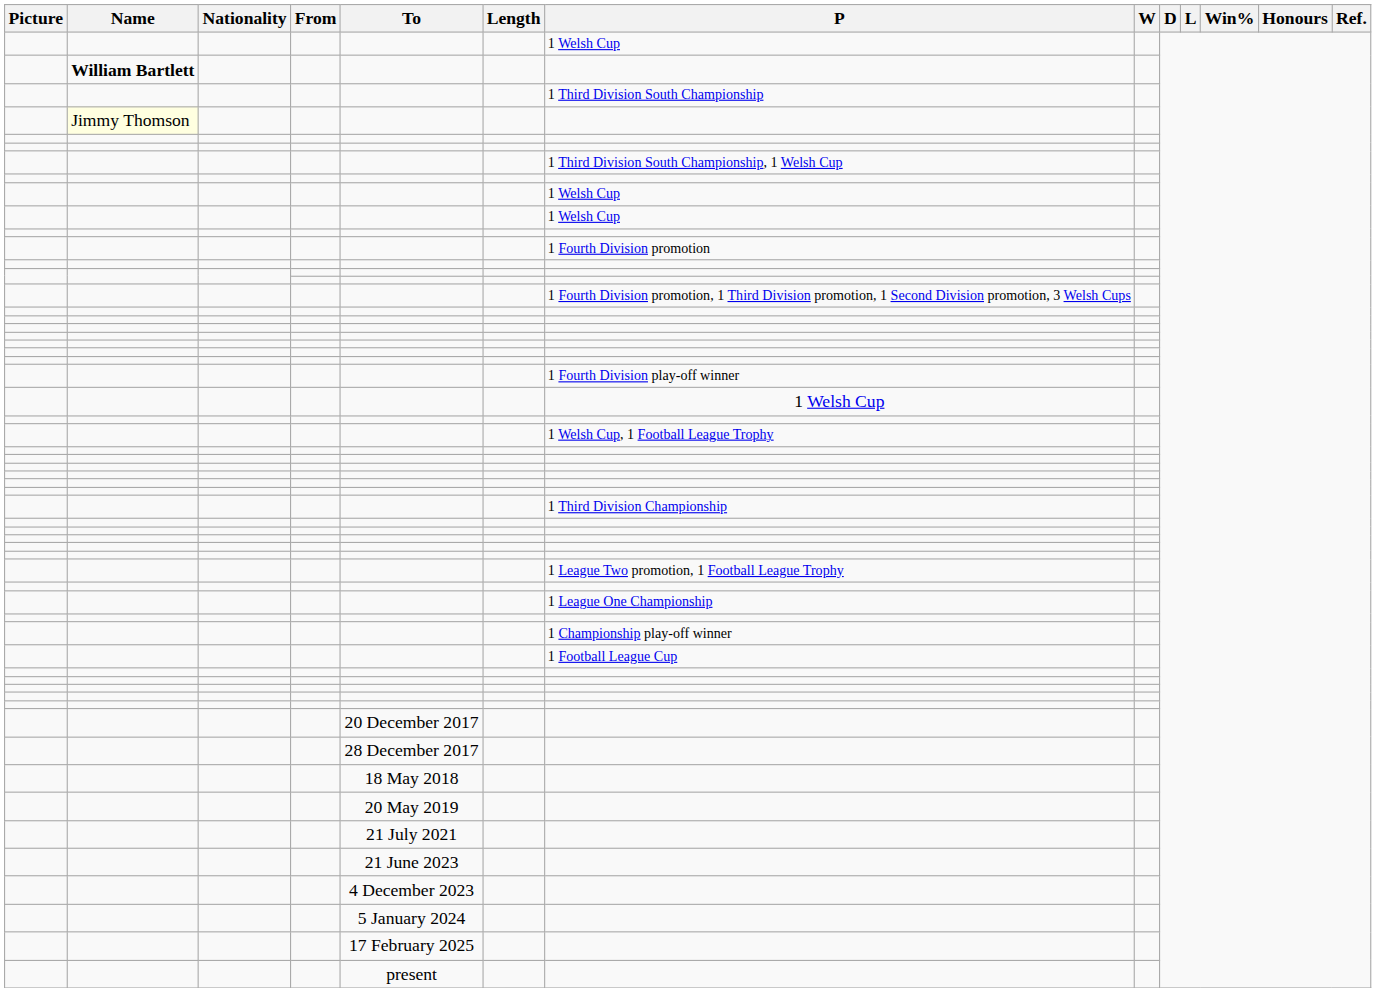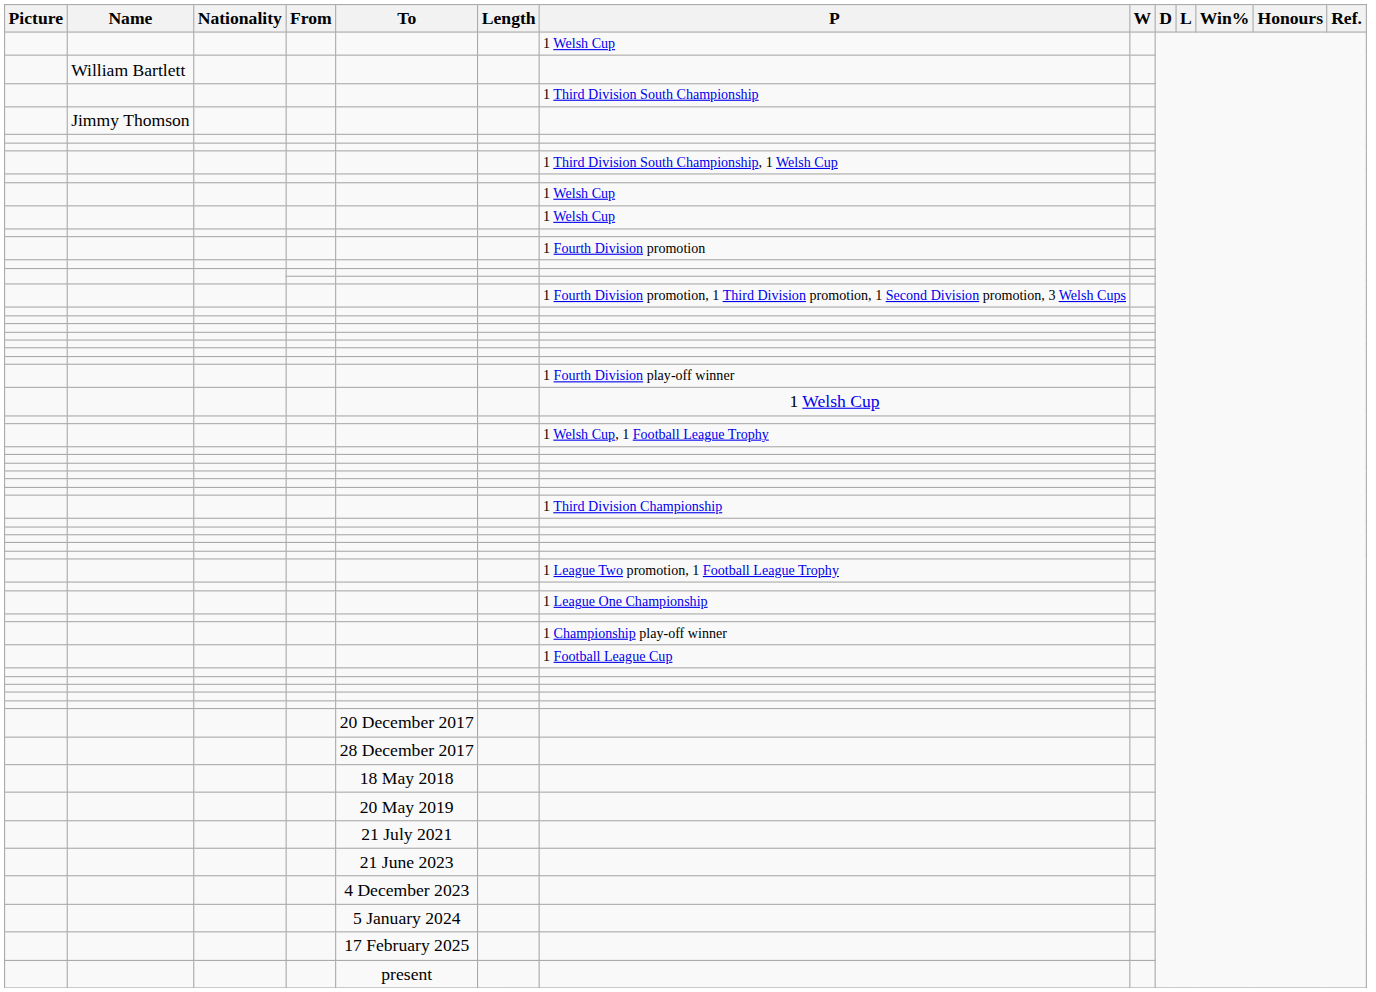William Bartlett | Name: bold -> normal
Jimmy Thomson | Name: lightyellow background -> no background
